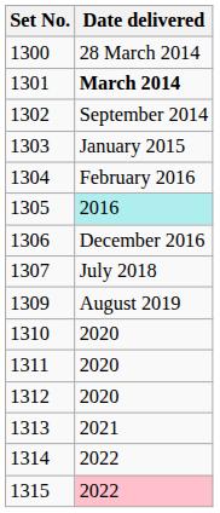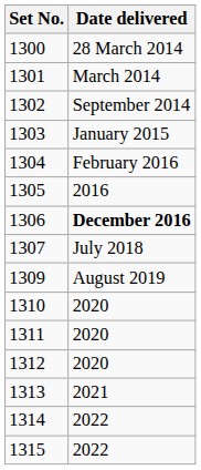1301 | Date delivered: bold -> normal
1305 | Date delivered: paleturquoise background -> no background
1306 | Date delivered: normal -> bold
1315 | Date delivered: pink background -> no background
